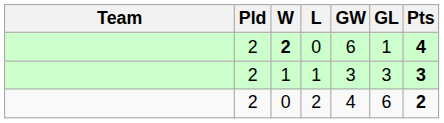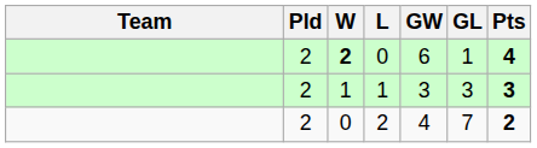row 4 | GL: 6 -> 7
